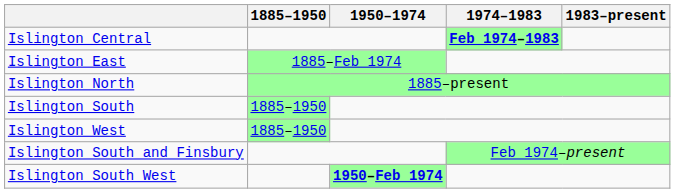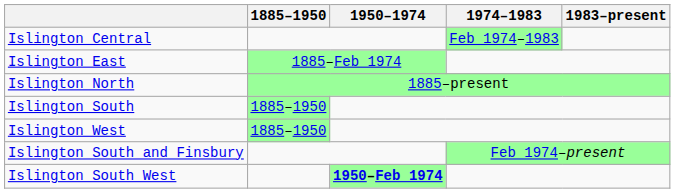Islington Central | 1974–1983: bold -> normal
